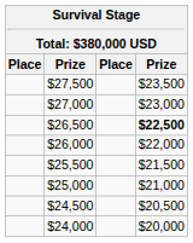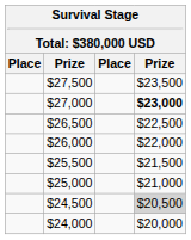$27,000 | column 4: normal -> bold
$26,500 | column 4: bold -> normal
$24,500 | column 4: no background -> lightgrey background
